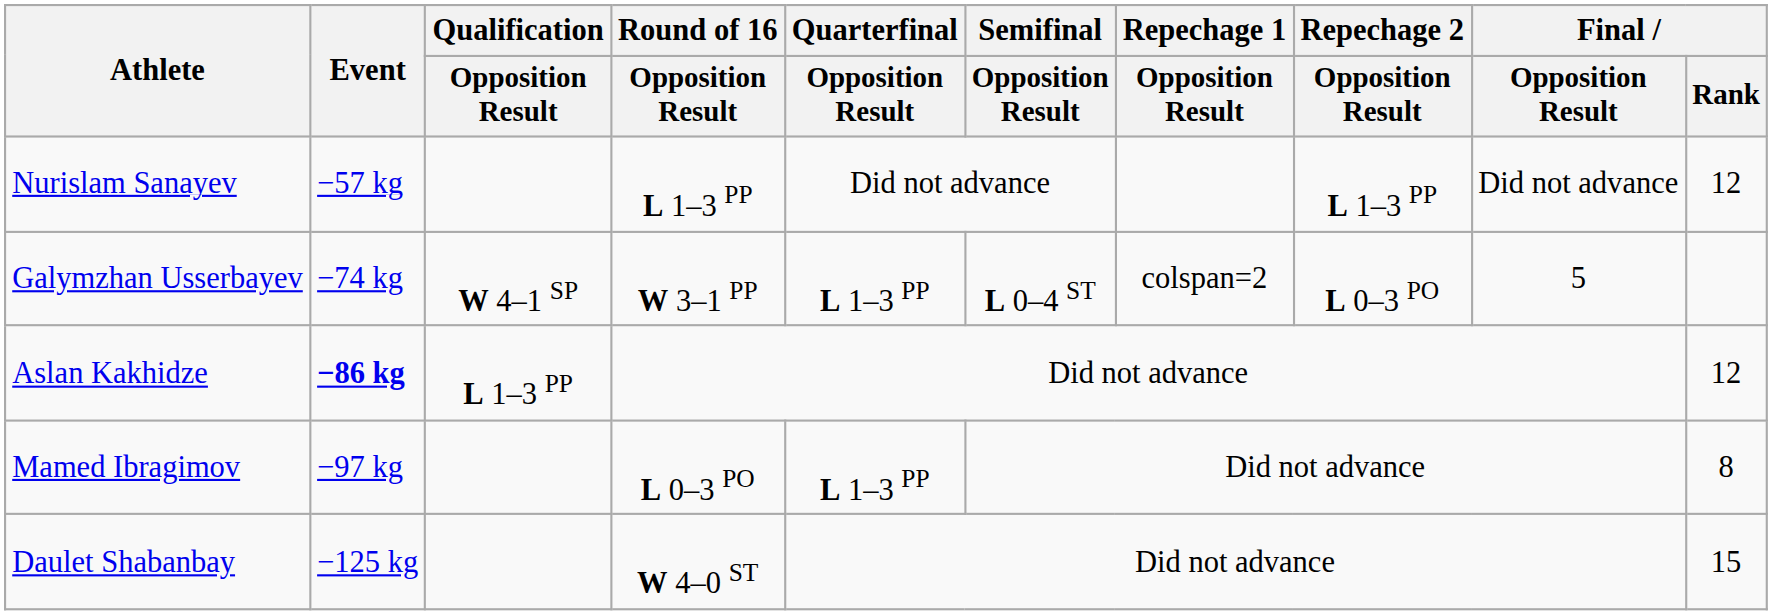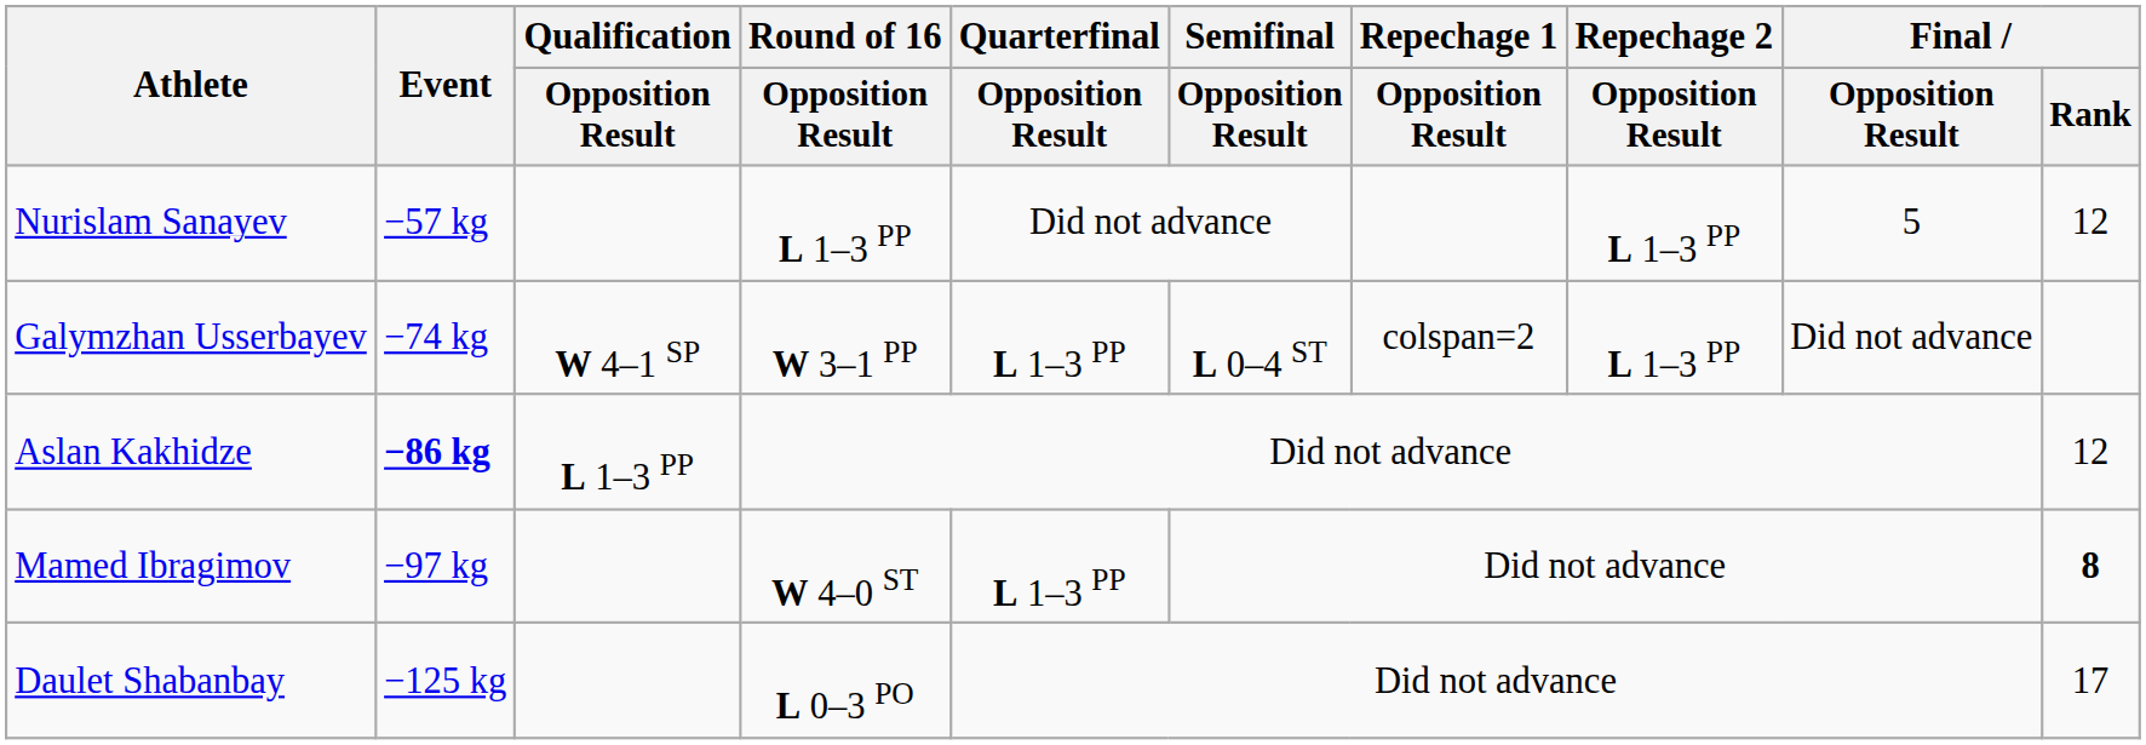Nurislam Sanayev | Final / Opposition Result: Did not advance -> 5
Galymzhan Usserbayev | Repechage 2 / Opposition Result: L 0–3 PO -> L 1–3 PP
Galymzhan Usserbayev | Final / Opposition Result: 5 -> Did not advance
Mamed Ibragimov | Round of 16 / Opposition Result: L 0–3 PO -> W 4–0 ST
Mamed Ibragimov | Final / Rank: normal -> bold
Daulet Shabanbay | Round of 16 / Opposition Result: W 4–0 ST -> L 0–3 PO
Daulet Shabanbay | Final / Rank: 15 -> 17
